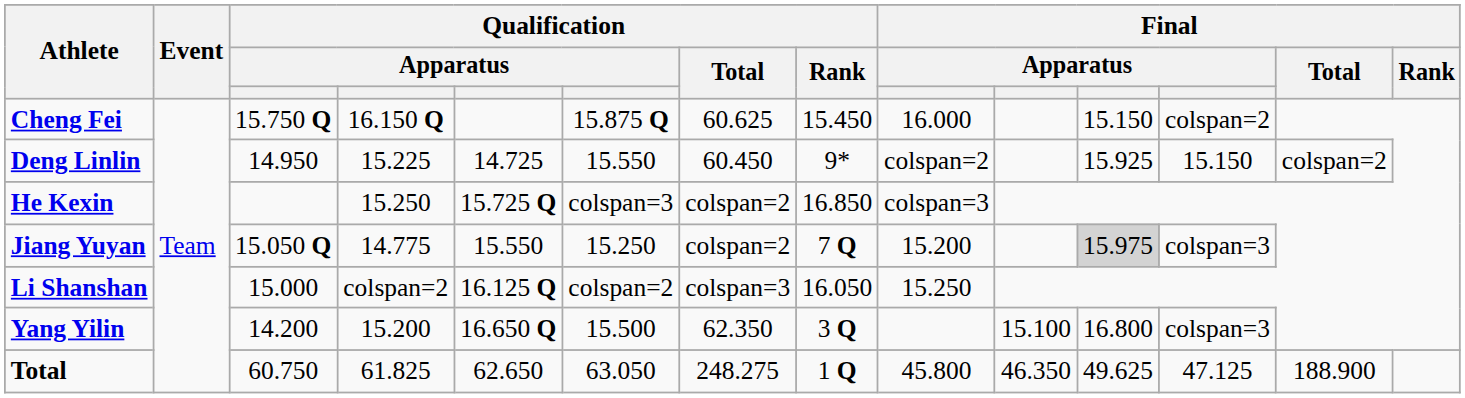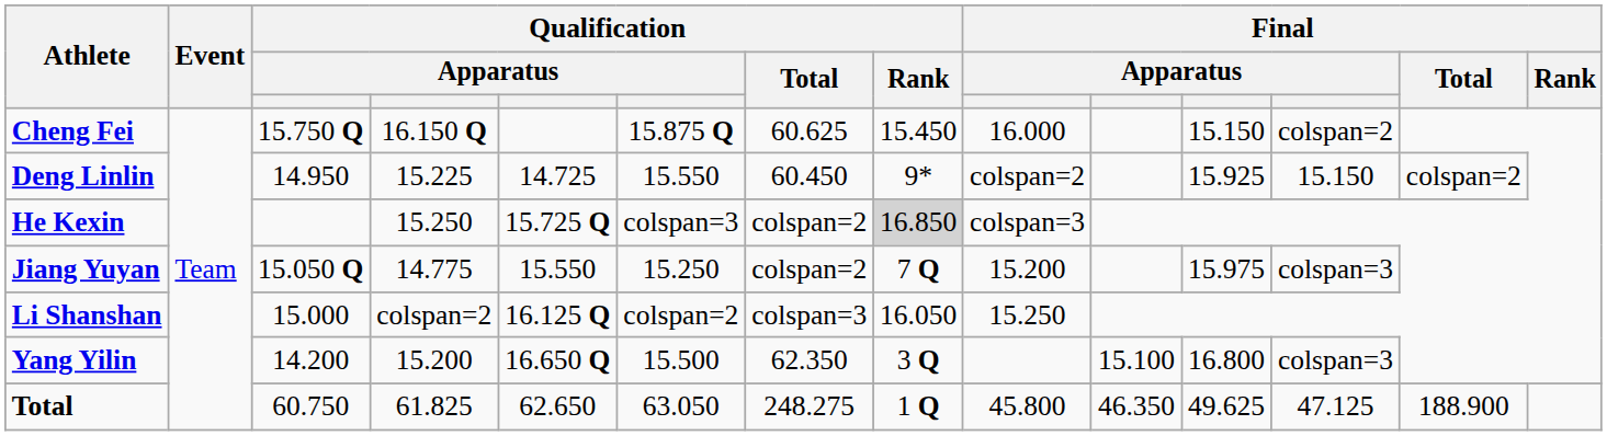He Kexin | Qualification / Rank: no background -> lightgrey background
Jiang Yuyan | column 11: lightgrey background -> no background
